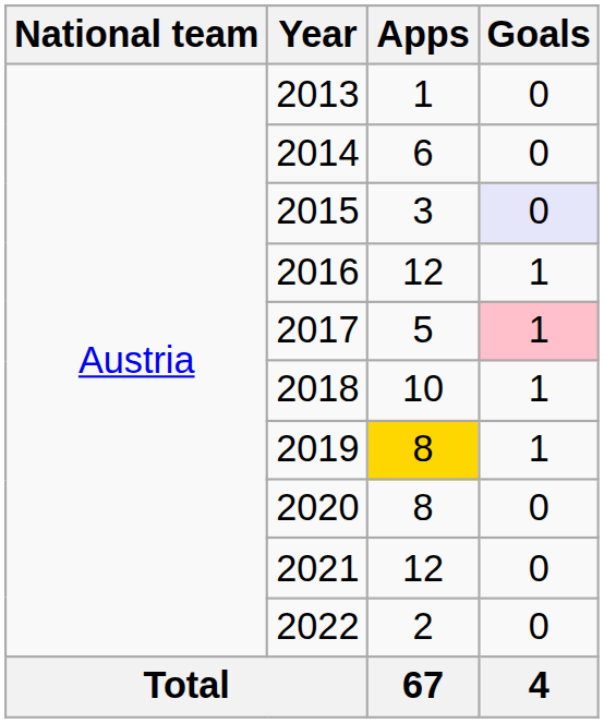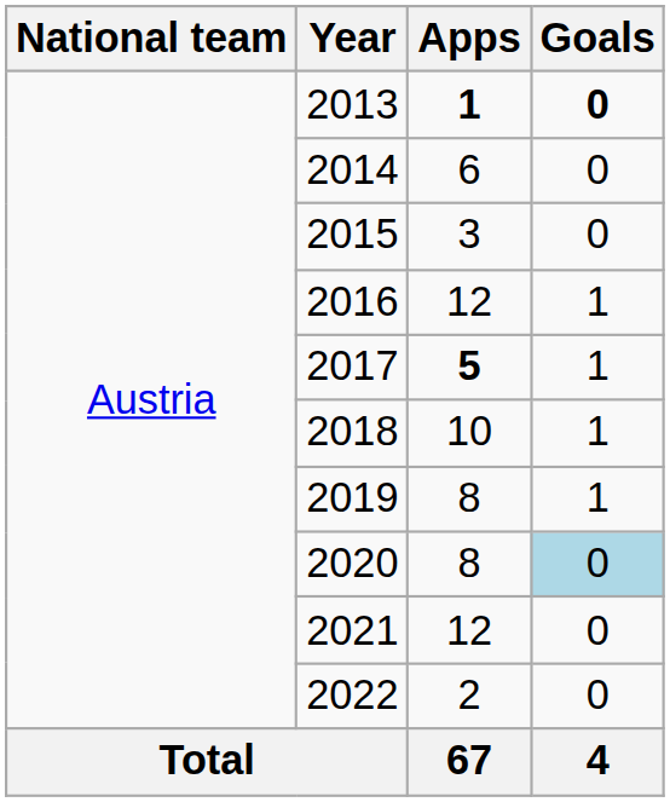2013 | Apps: normal -> bold
2013 | Goals: normal -> bold
2015 | Goals: lavender background -> no background
2017 | Apps: normal -> bold
2017 | Goals: pink background -> no background
2019 | Apps: gold background -> no background
2020 | Goals: no background -> lightblue background
